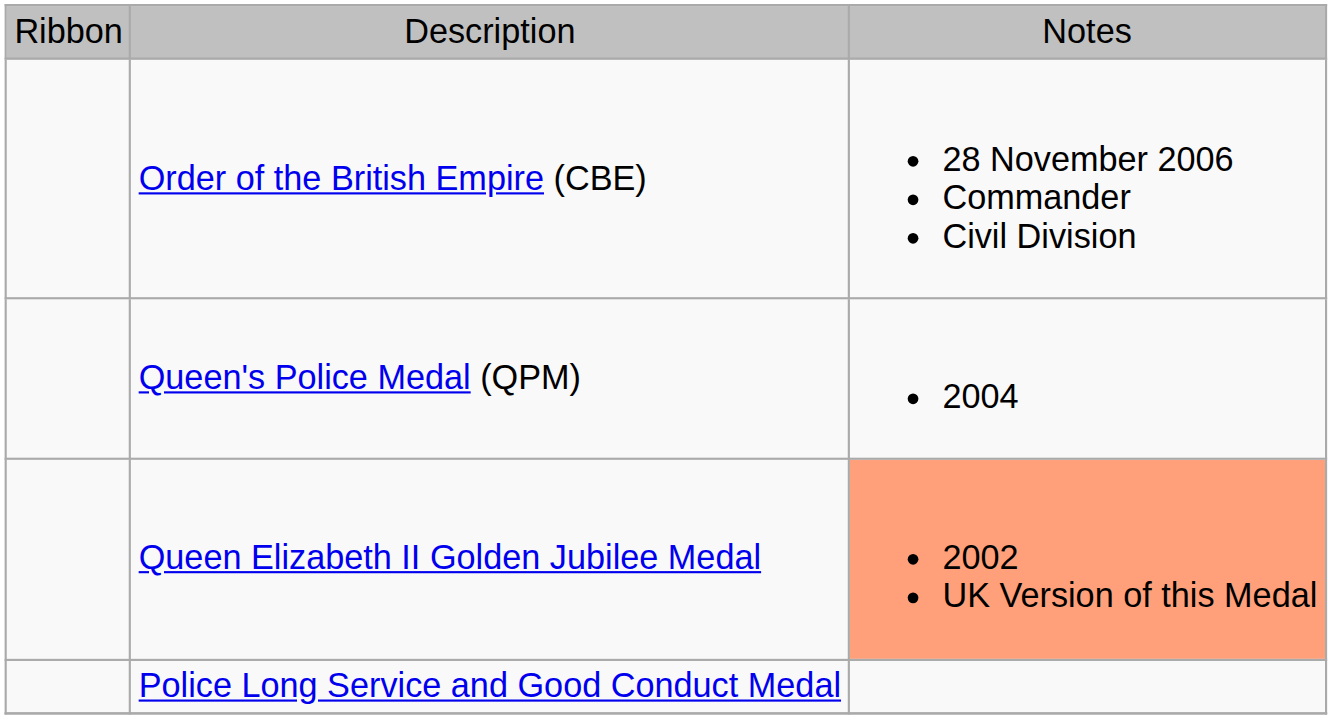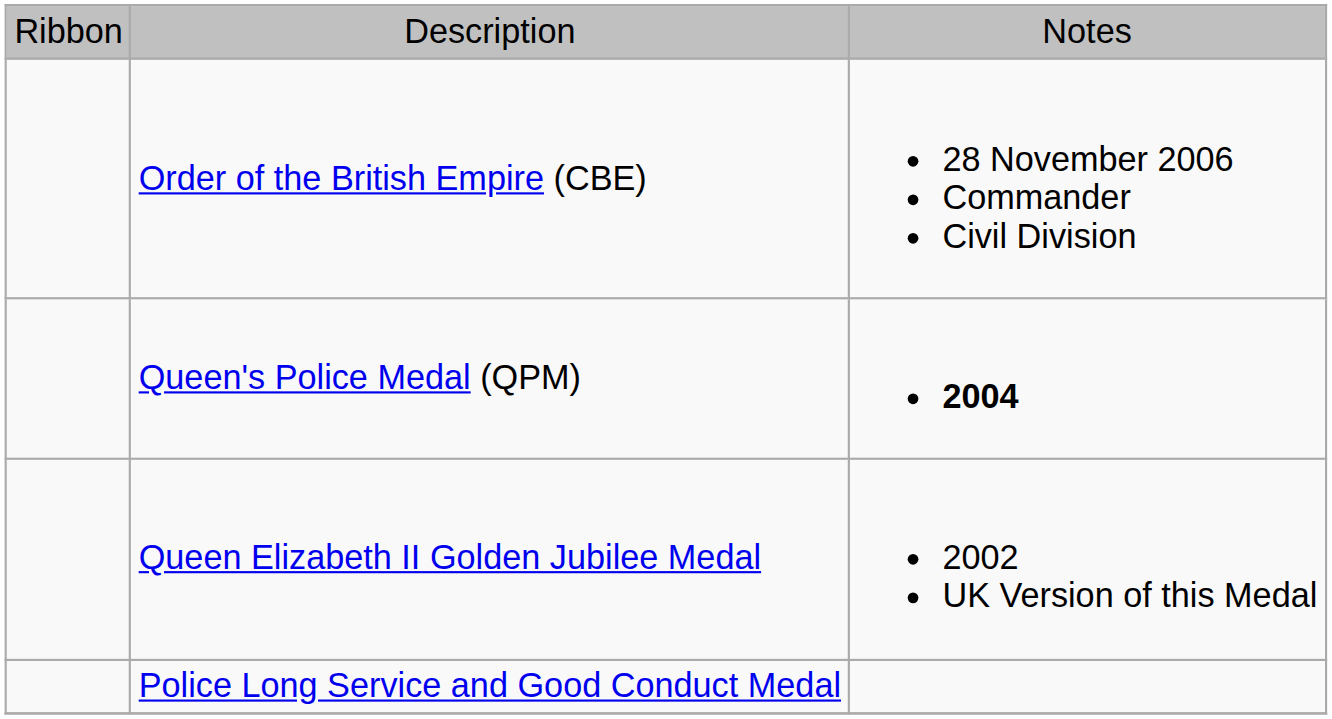Queen's Police Medal (QPM) | column 3: normal -> bold
Queen Elizabeth II Golden Jubilee Medal | column 3: lightsalmon background -> no background
